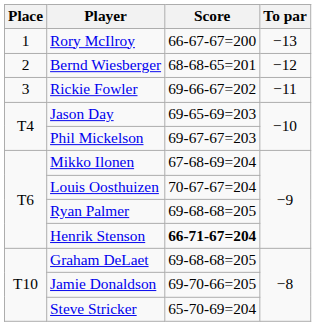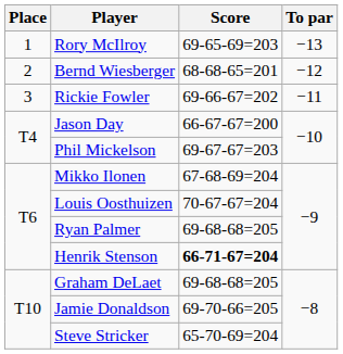Rory McIlroy | Score: 66-67-67=200 -> 69-65-69=203
Jason Day | Score: 69-65-69=203 -> 66-67-67=200
